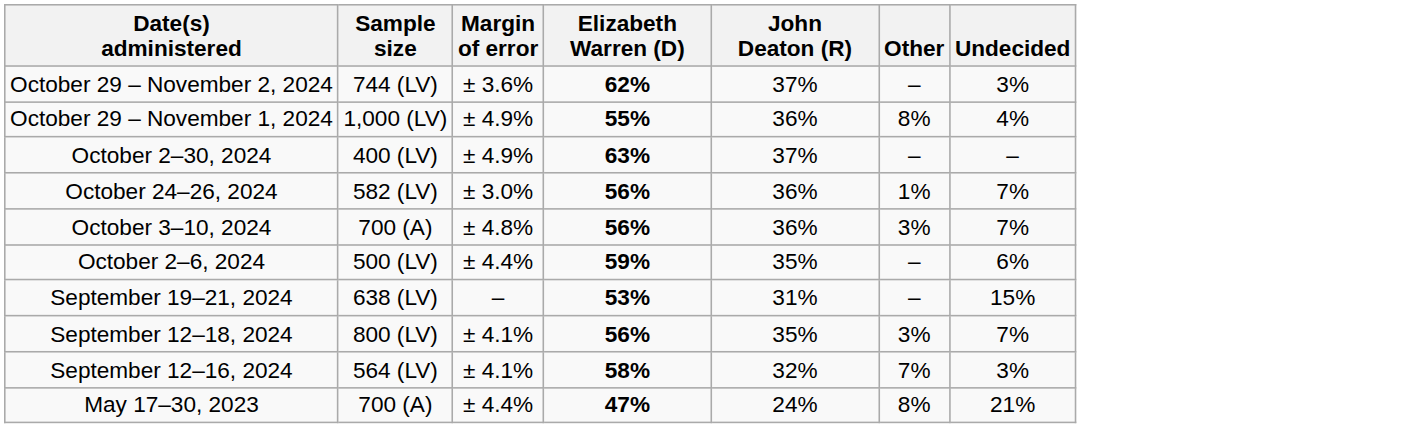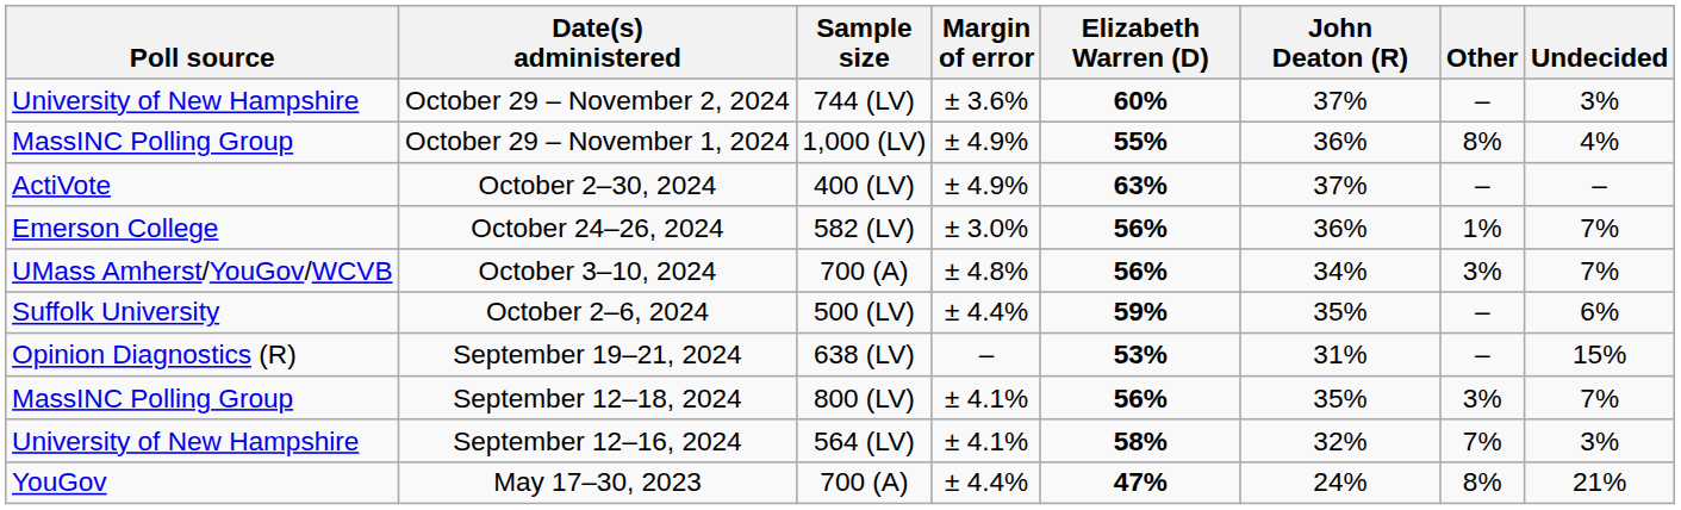+ column: Poll source | University of New Hampshire | MassINC Polling Group | ActiVote | Emerson College | UMass Amherst/YouGov/WCVB | Suffolk University | Opinion Diagnostics (R) | MassINC Polling Group | University of New Hampshire | YouGov
October 29 – November 2, 2024 | Elizabeth Warren (D): 62% -> 60%
October 3–10, 2024 | John Deaton (R): 36% -> 34%
